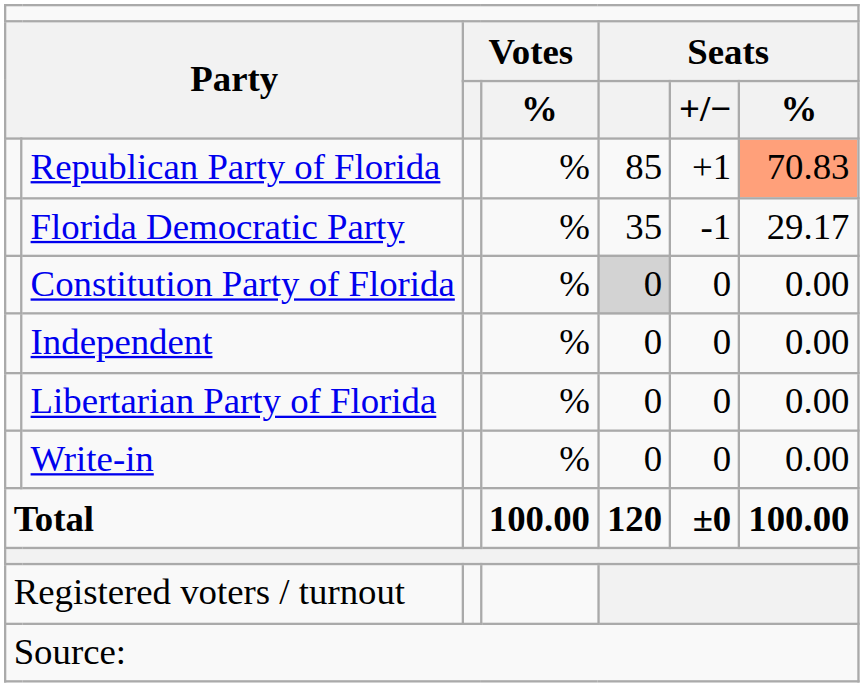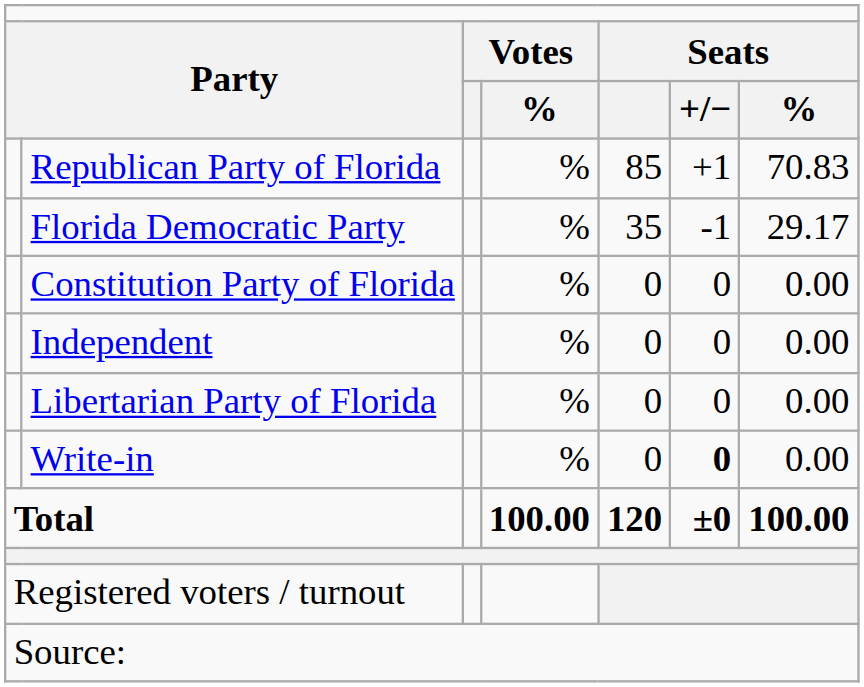Republican Party of Florida | column 7: lightsalmon background -> no background
Constitution Party of Florida | column 5: lightgrey background -> no background
Write-in | column 6: normal -> bold
